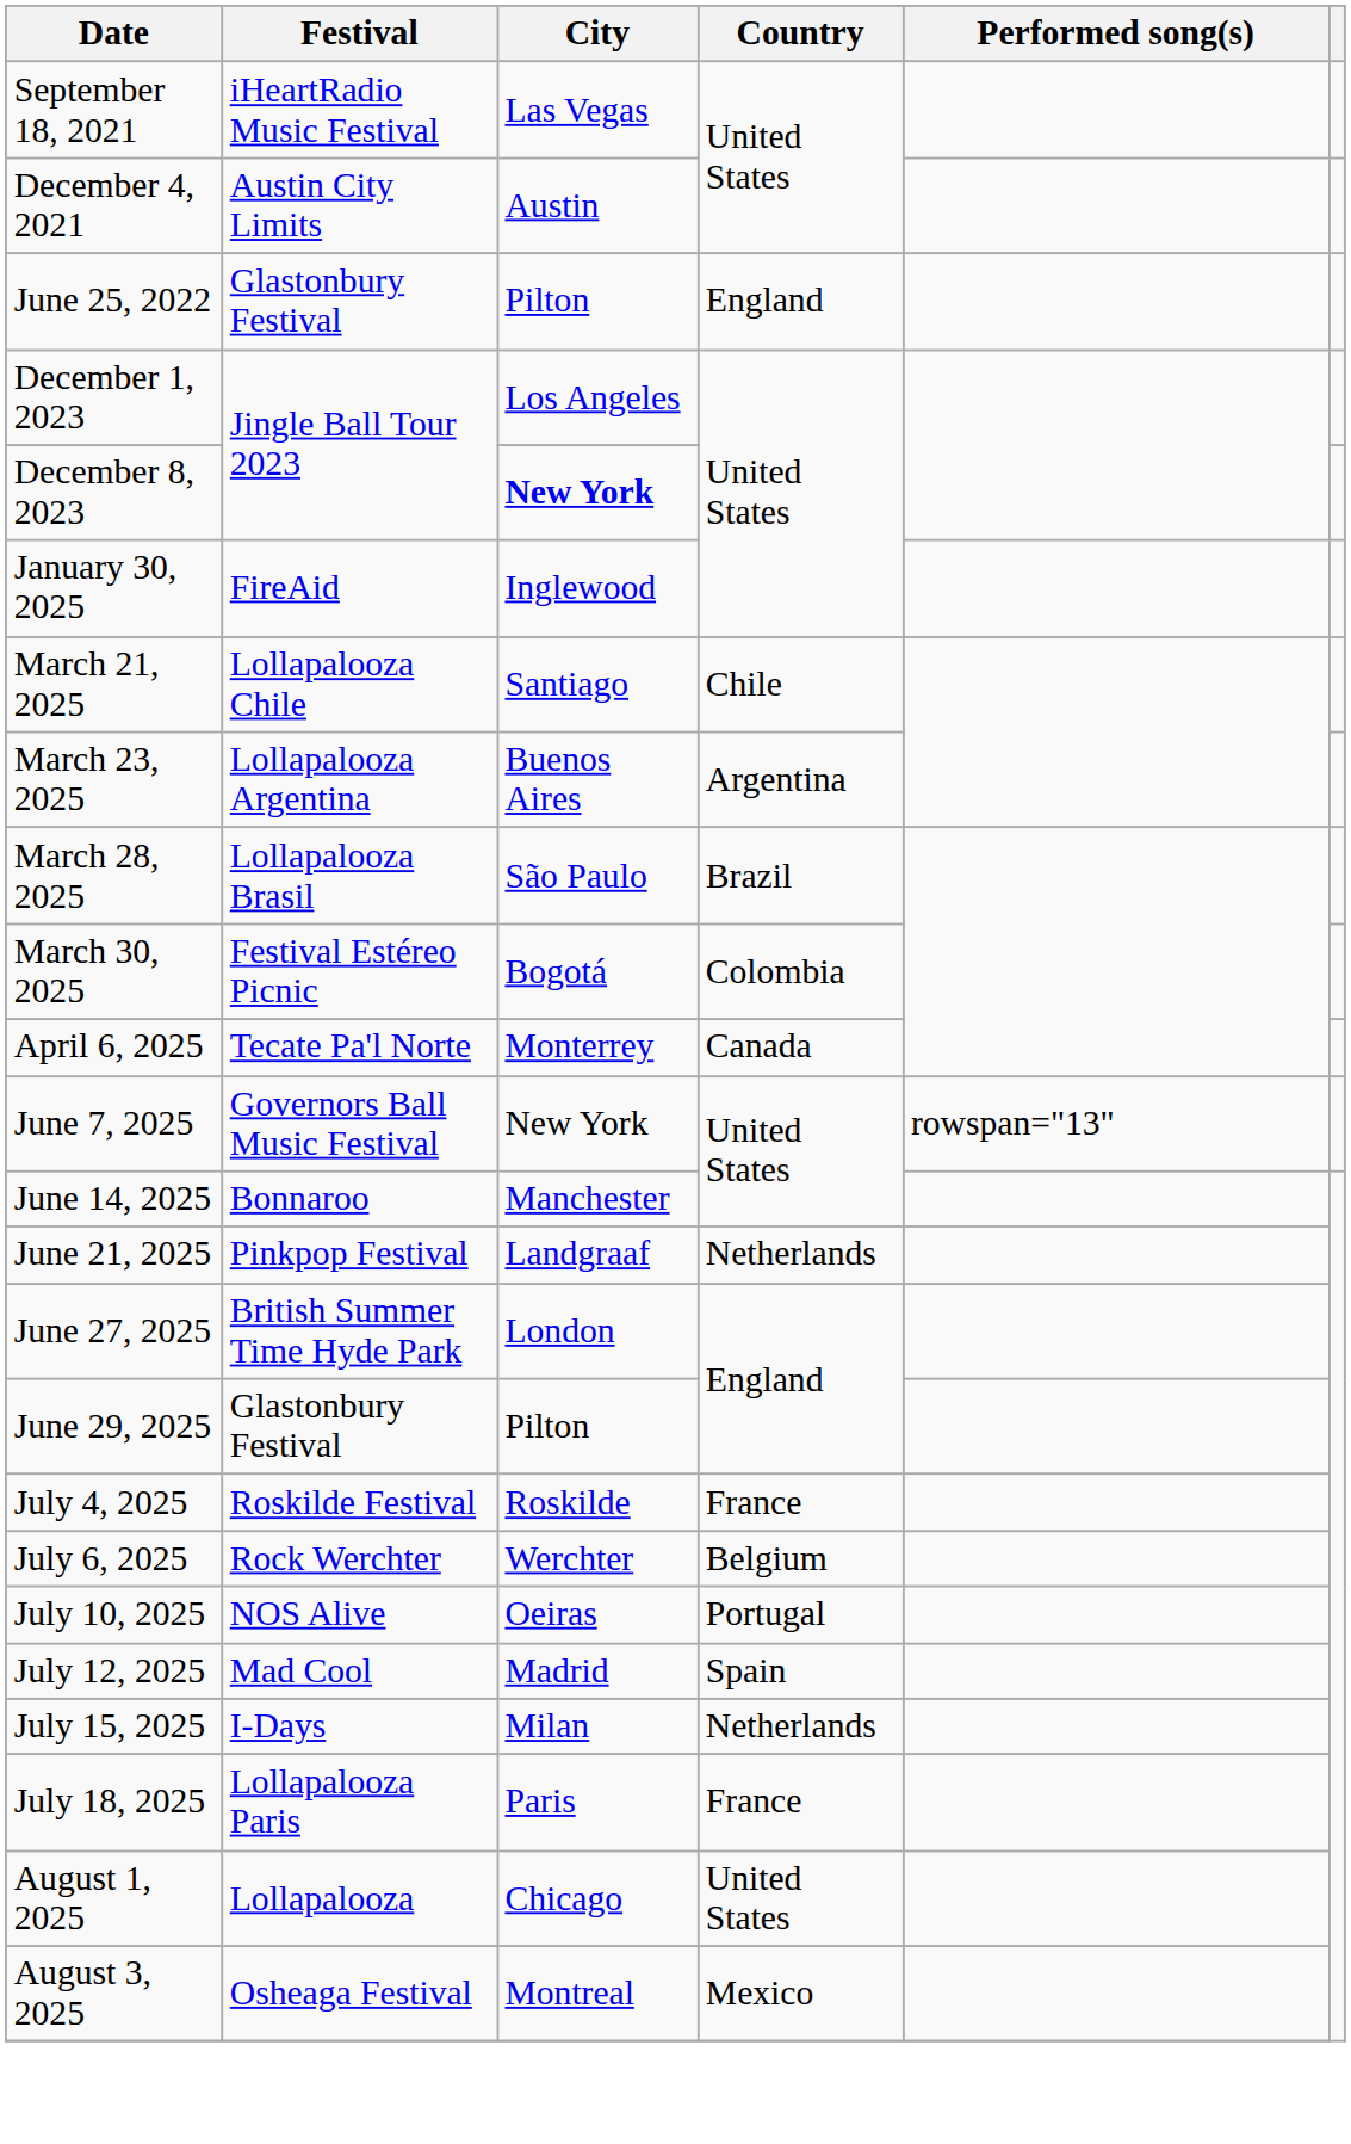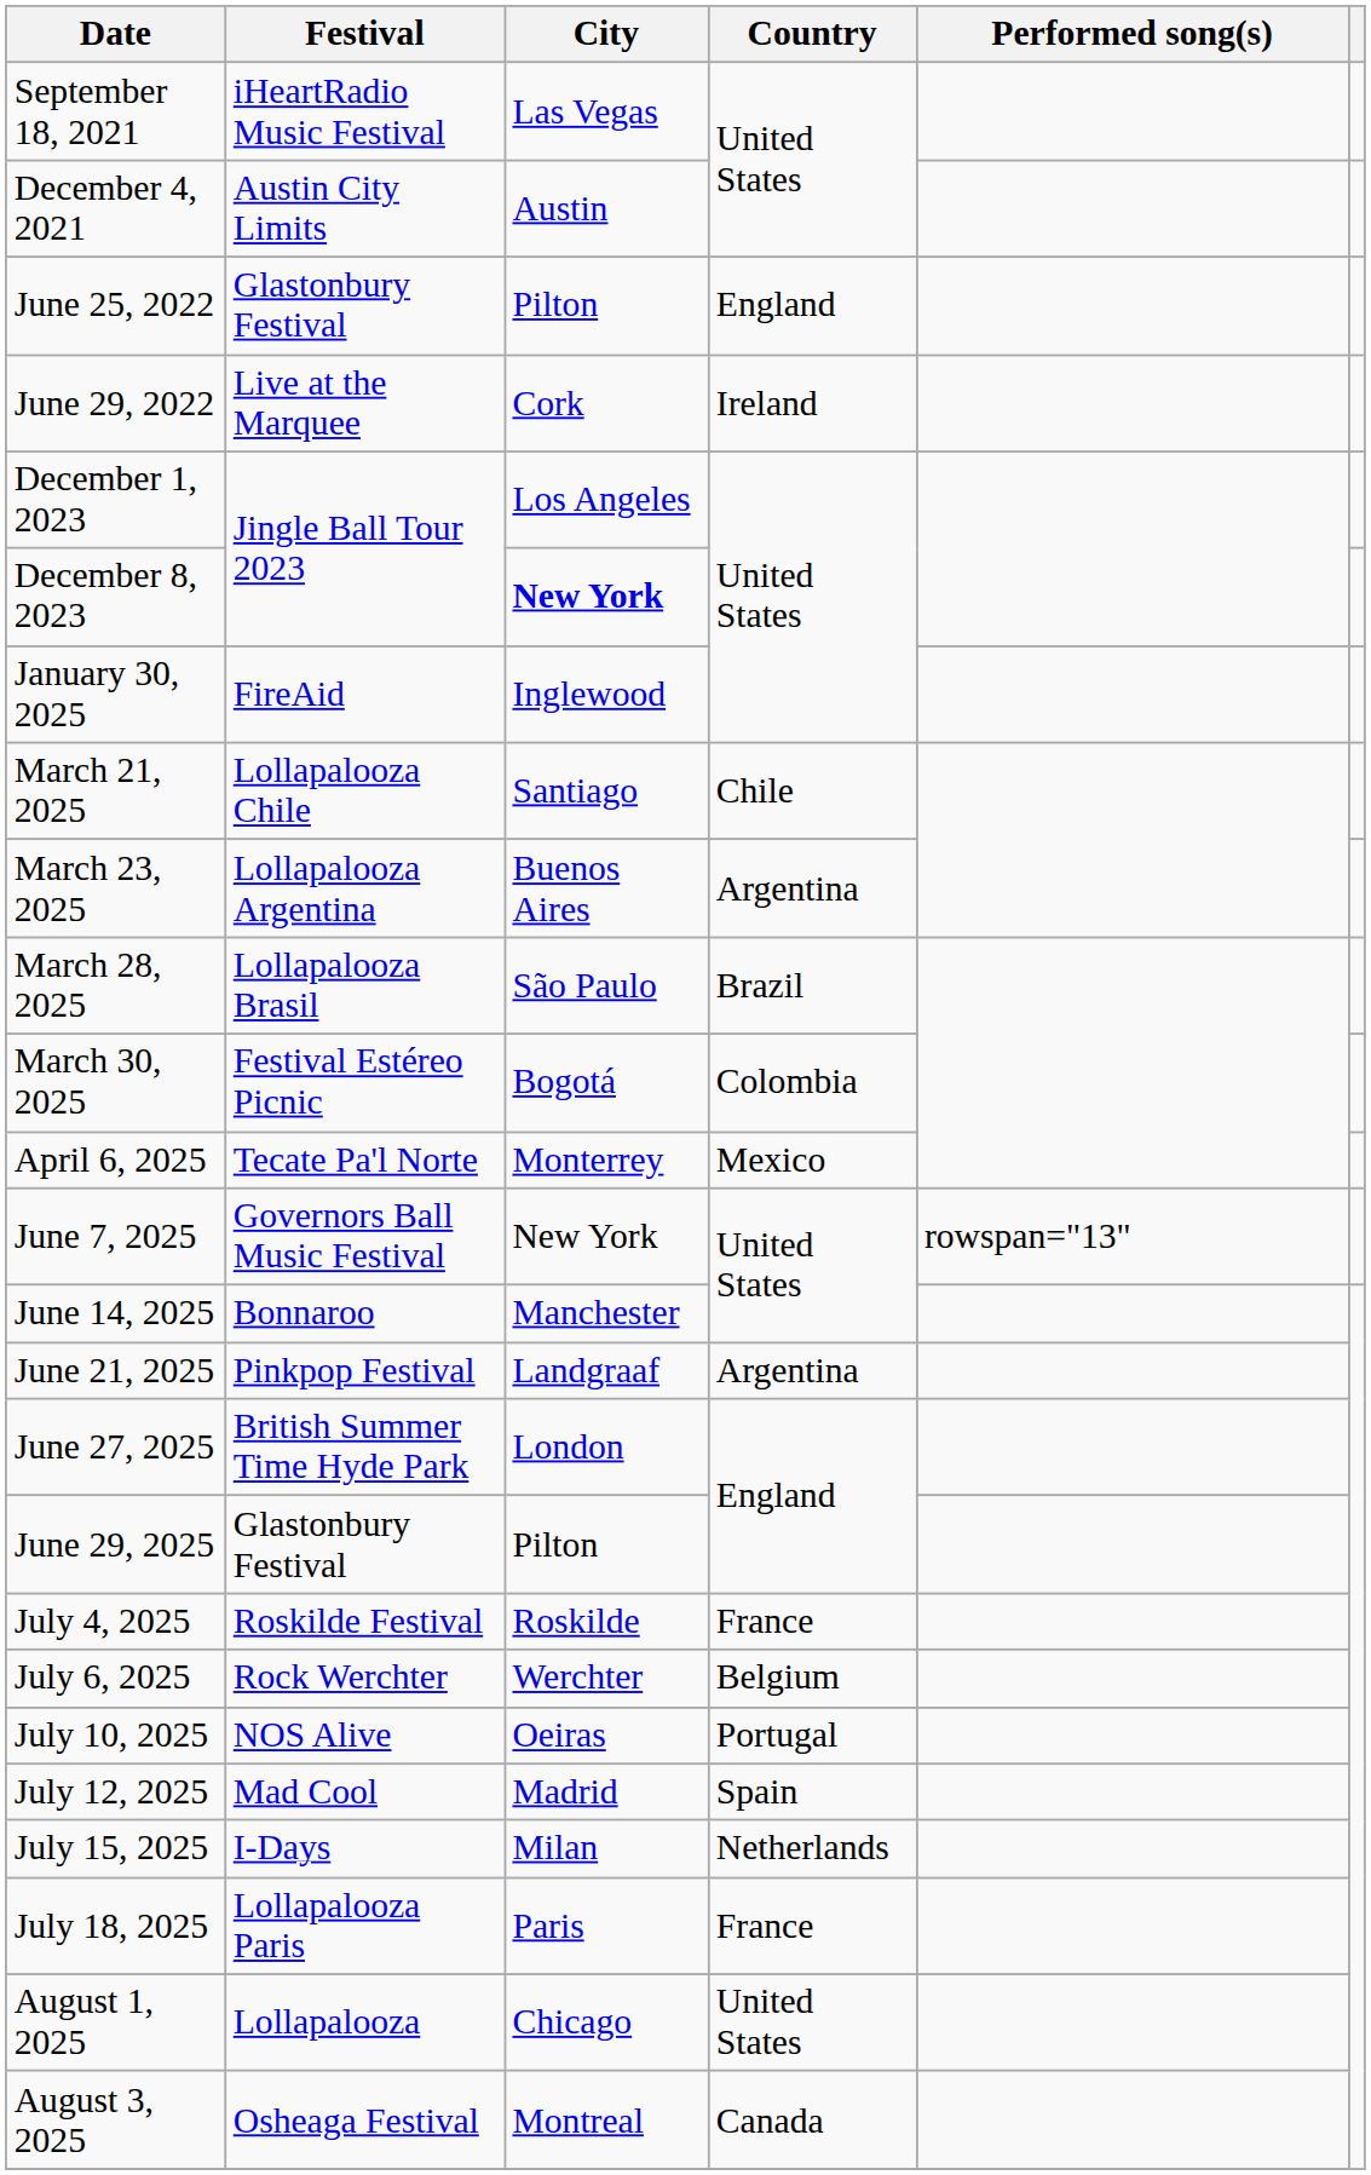+ row: June 29, 2022 | Live at the Marquee | Cork | Ireland
April 6, 2025 | Country: Canada -> Mexico
June 21, 2025 | Country: Netherlands -> Argentina
August 3, 2025 | Country: Mexico -> Canada
